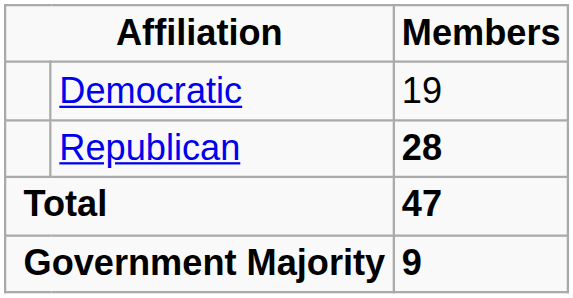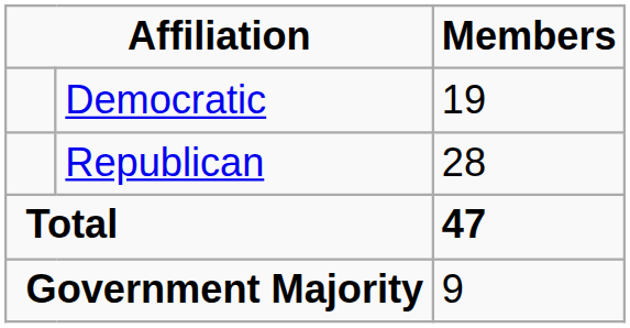Republican | Members: bold -> normal
Government Majority | Members: bold -> normal
